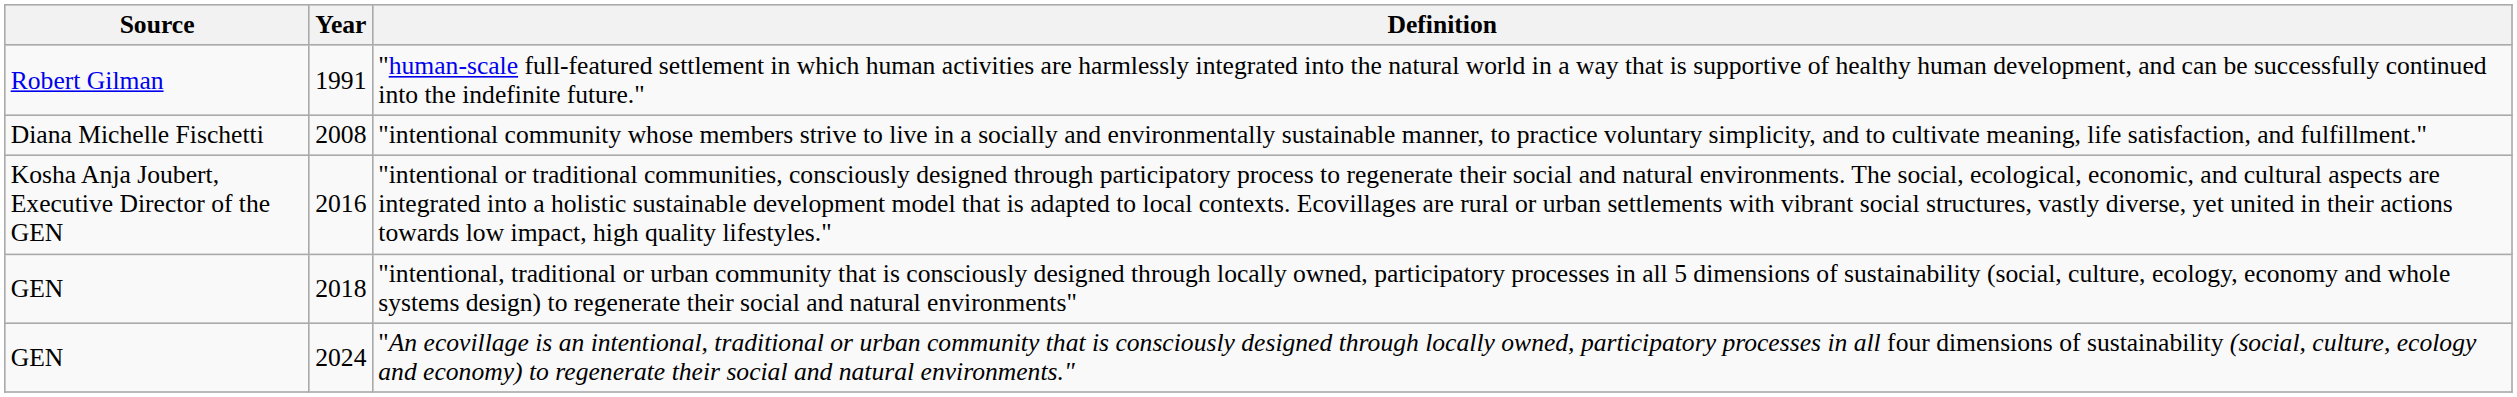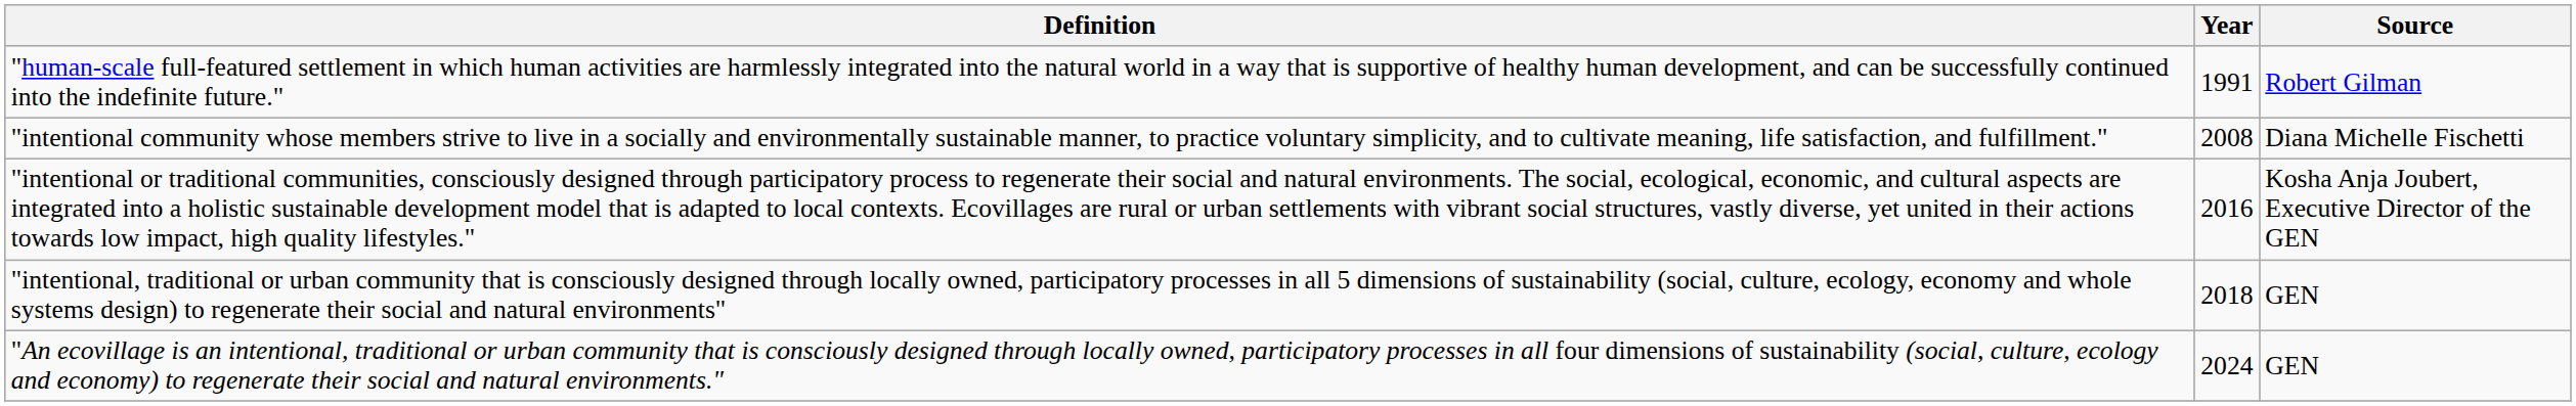columns swapped: Source <-> Definition
